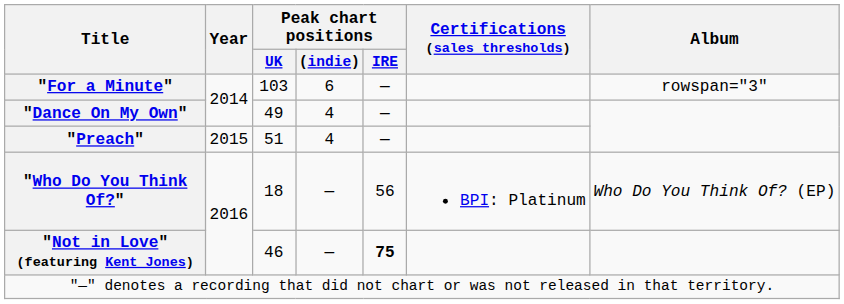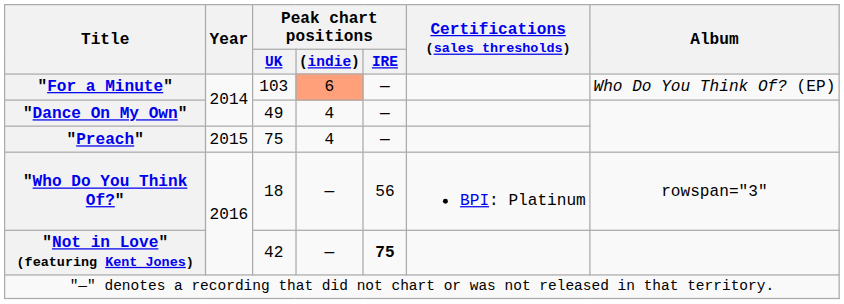"For a Minute" | Peak chart positions / (indie): no background -> lightsalmon background
"For a Minute" | Album: rowspan="3" -> Who Do You Think Of? (EP)
"Preach" | Peak chart positions / UK: 51 -> 75
"Who Do You Think Of?" | Album: Who Do You Think Of? (EP) -> rowspan="3"
"Not in Love" (featuring Kent Jones) | Peak chart positions / UK: 46 -> 42
